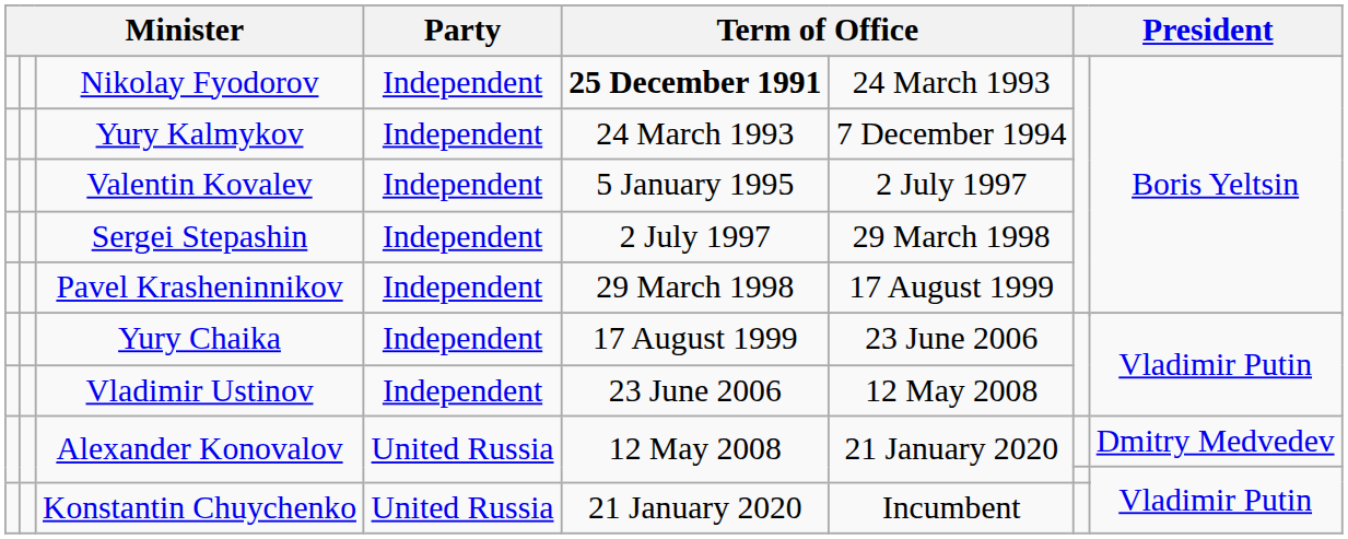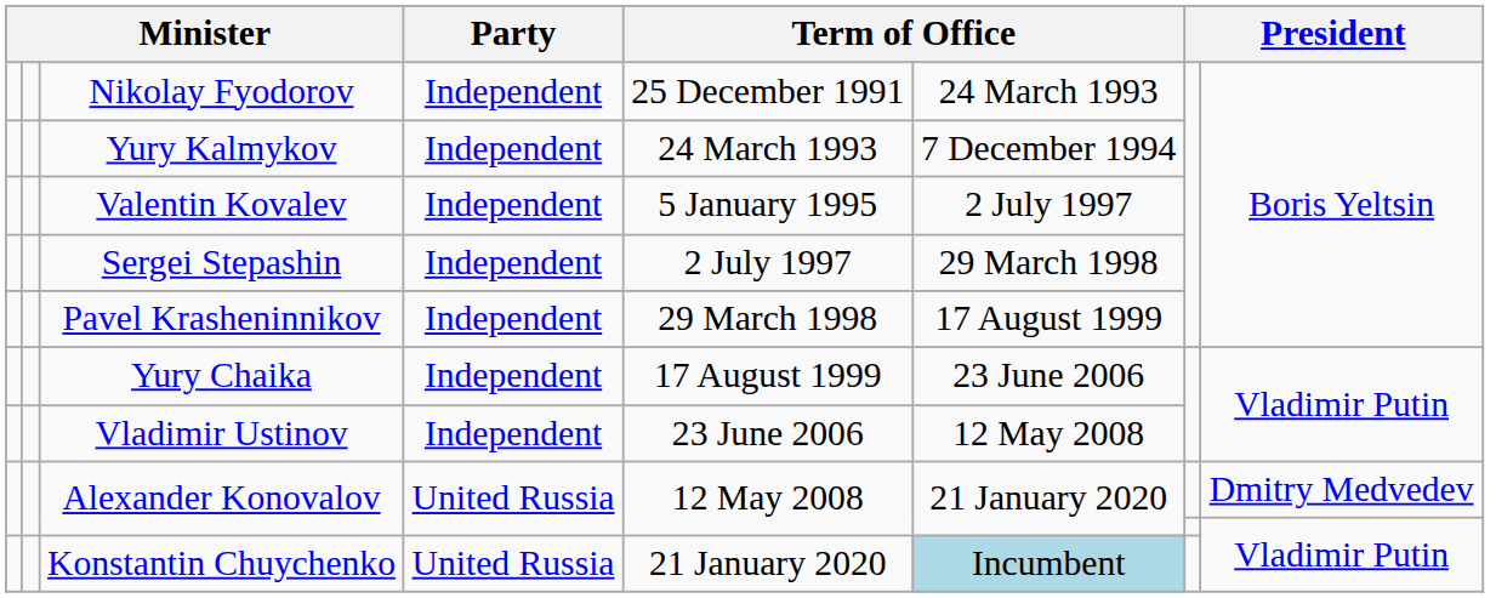Nikolay Fyodorov | column 5: bold -> normal
Konstantin Chuychenko | column 6: no background -> lightblue background
